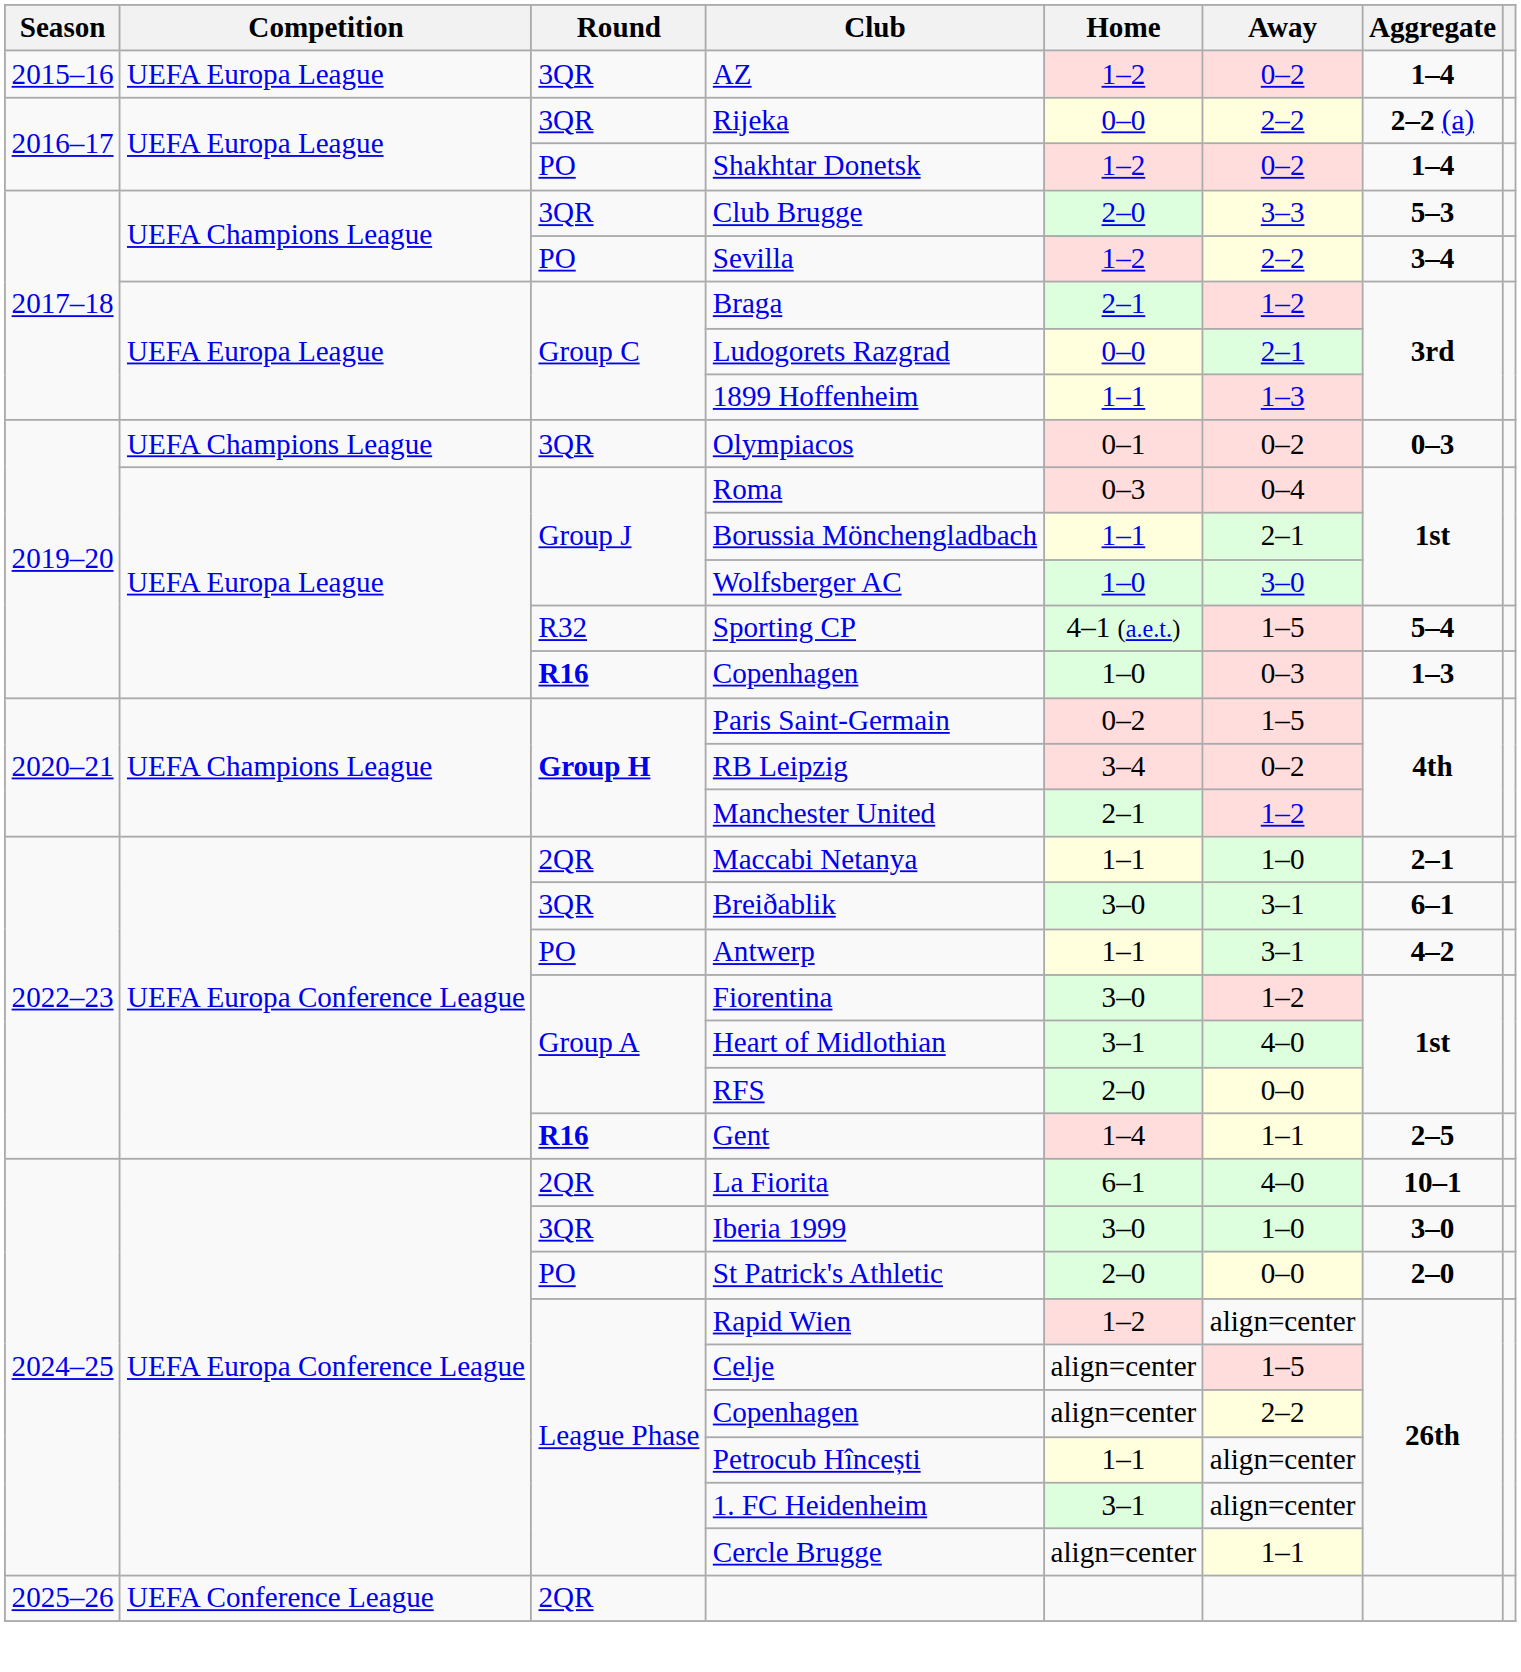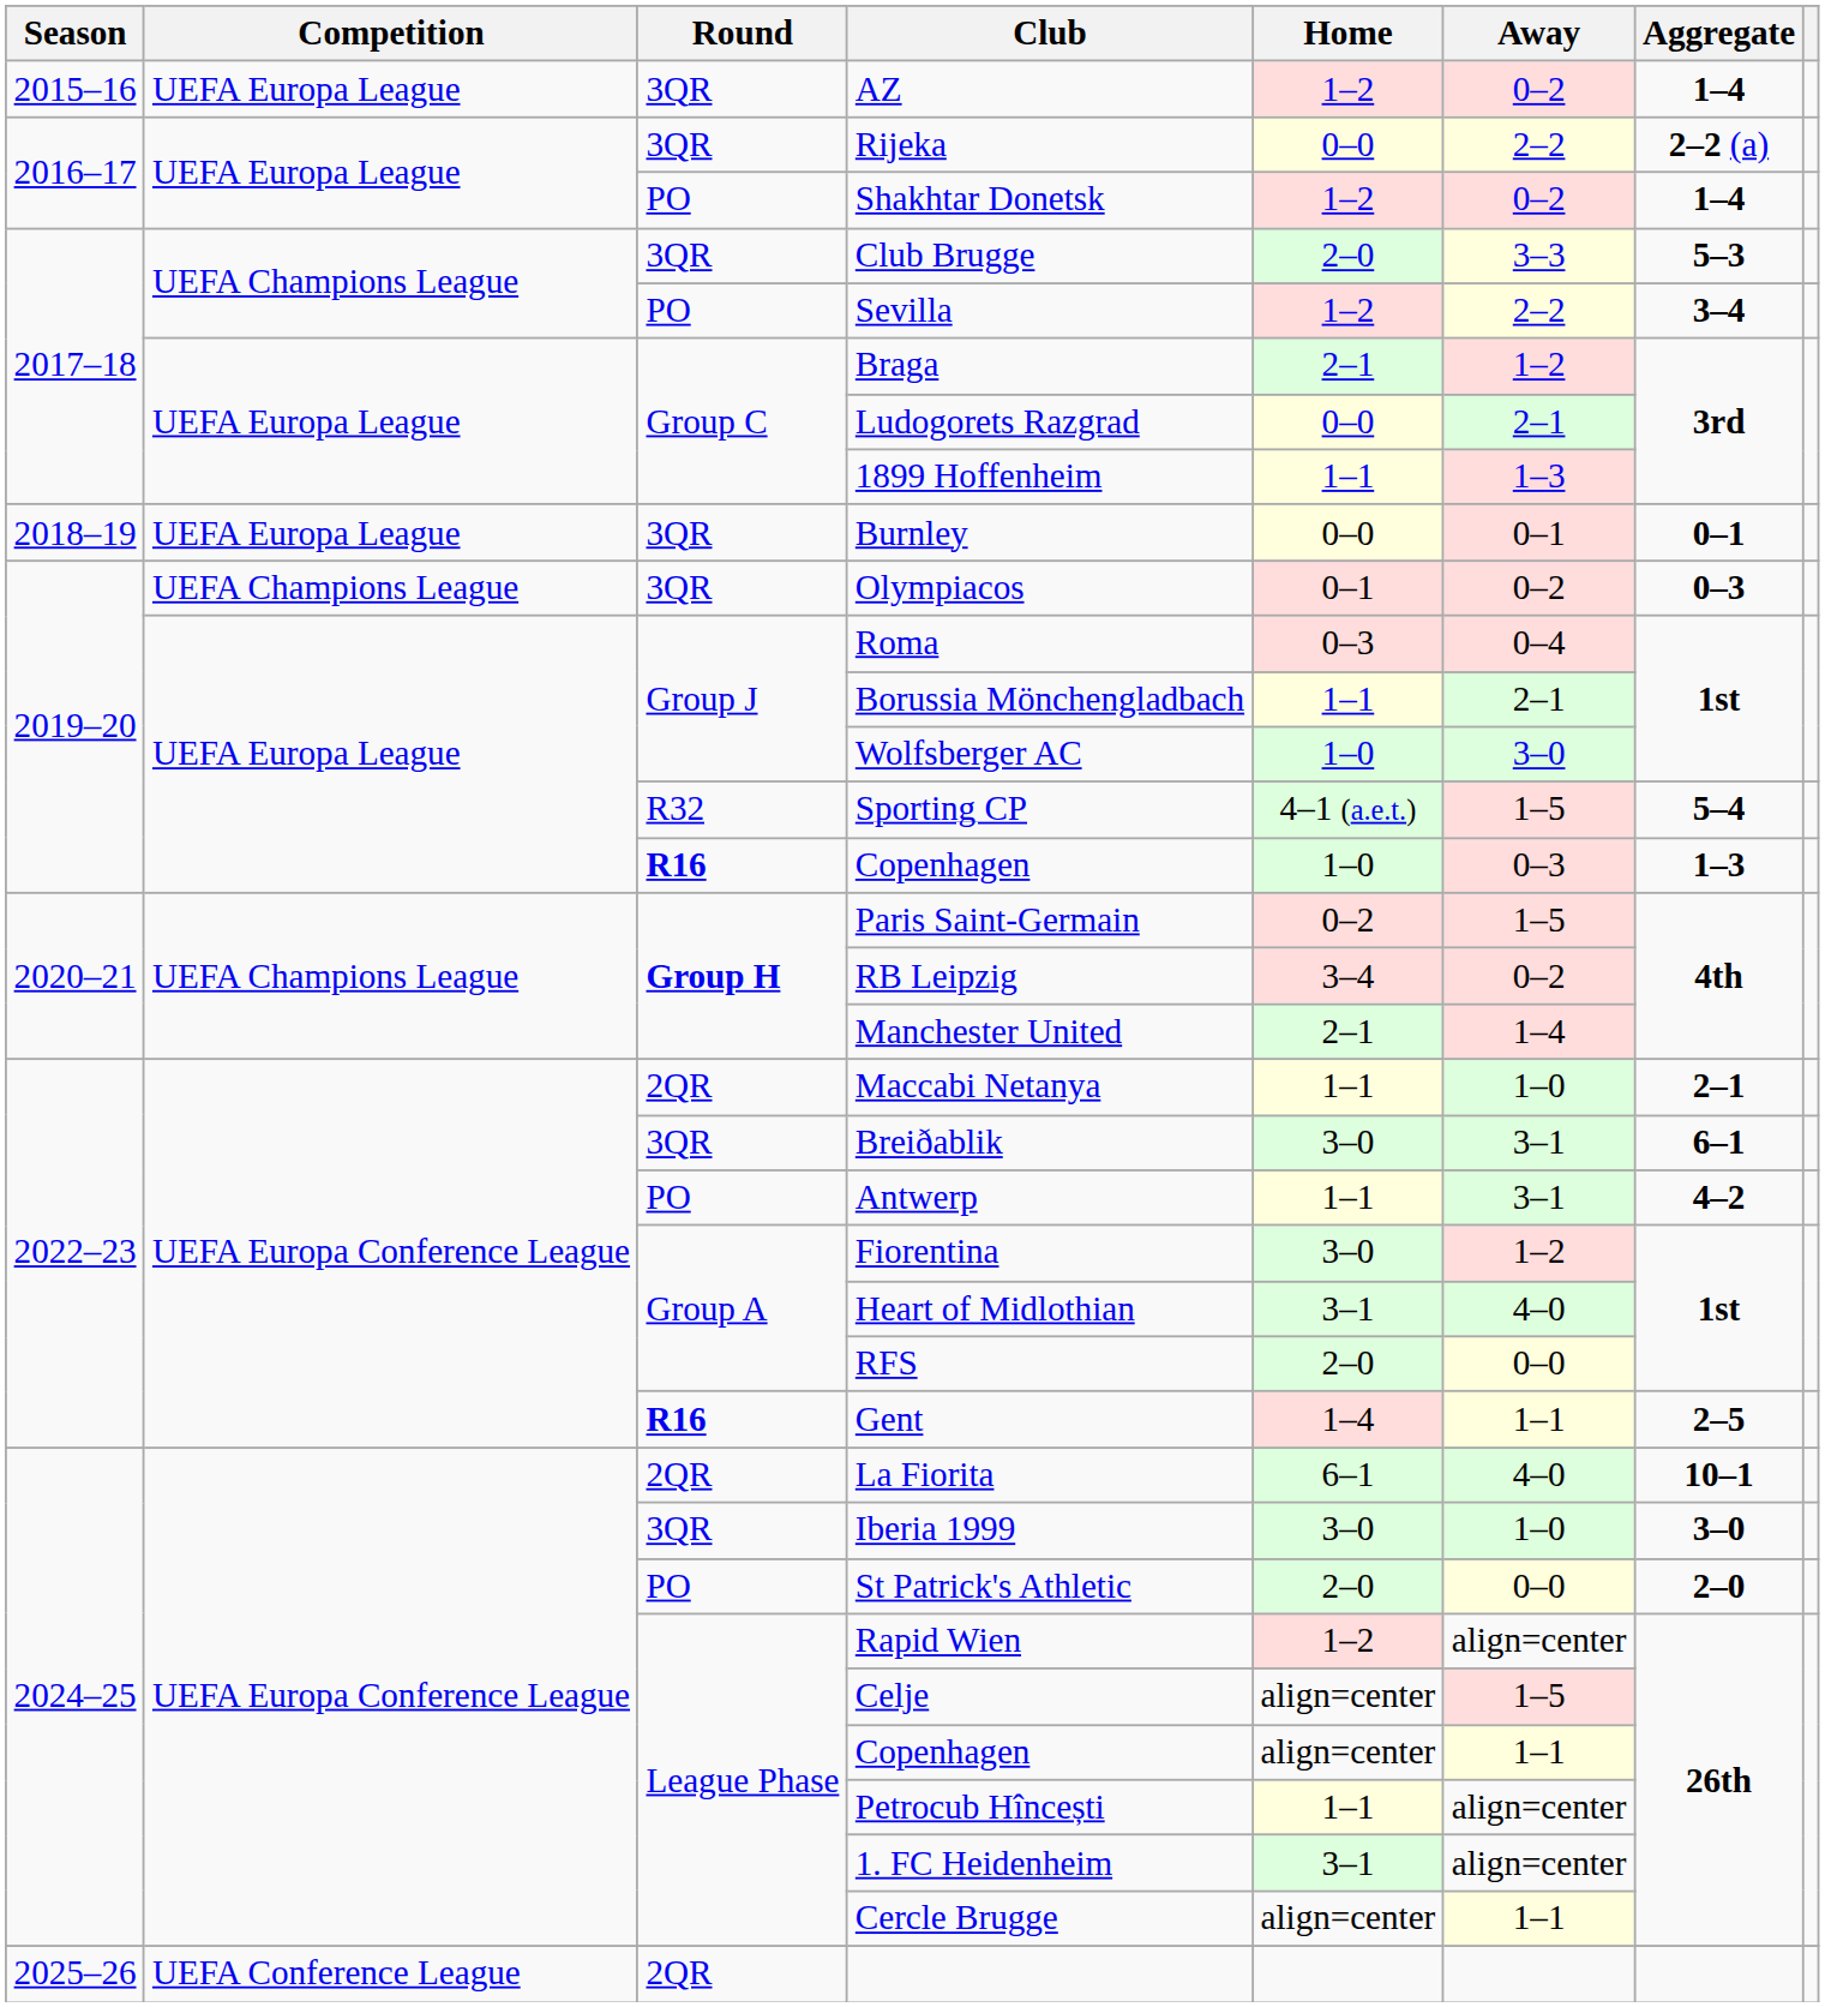+ row: 2018–19 | UEFA Europa League | 3QR | Burnley | 0–0 | 0–1 | 0–1
Manchester United | Away: 1–2 -> 1–4
League Phase / Copenhagen | Away: 2–2 -> 1–1
